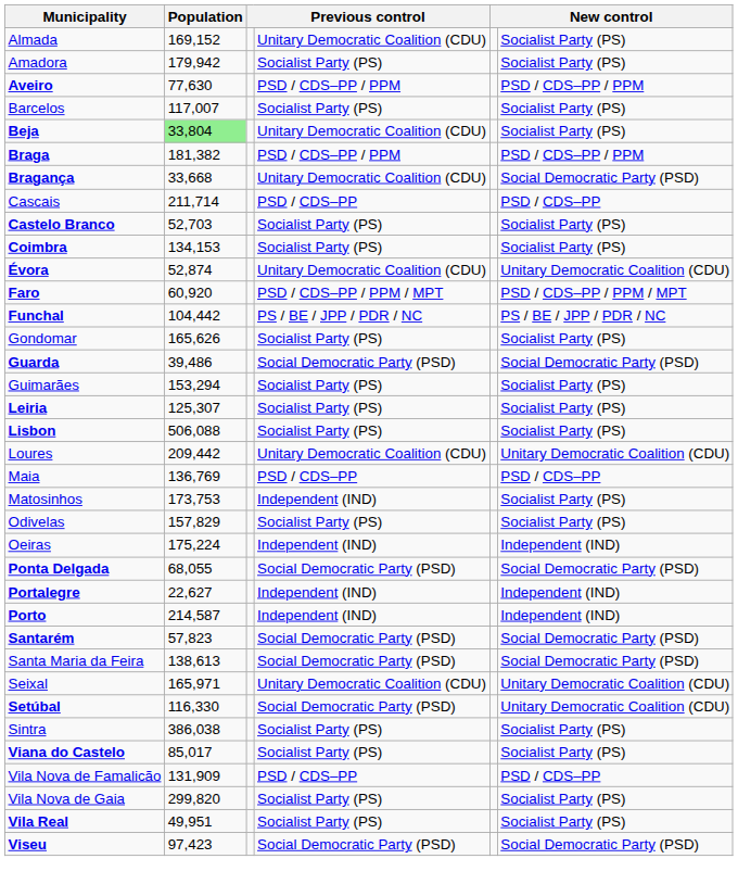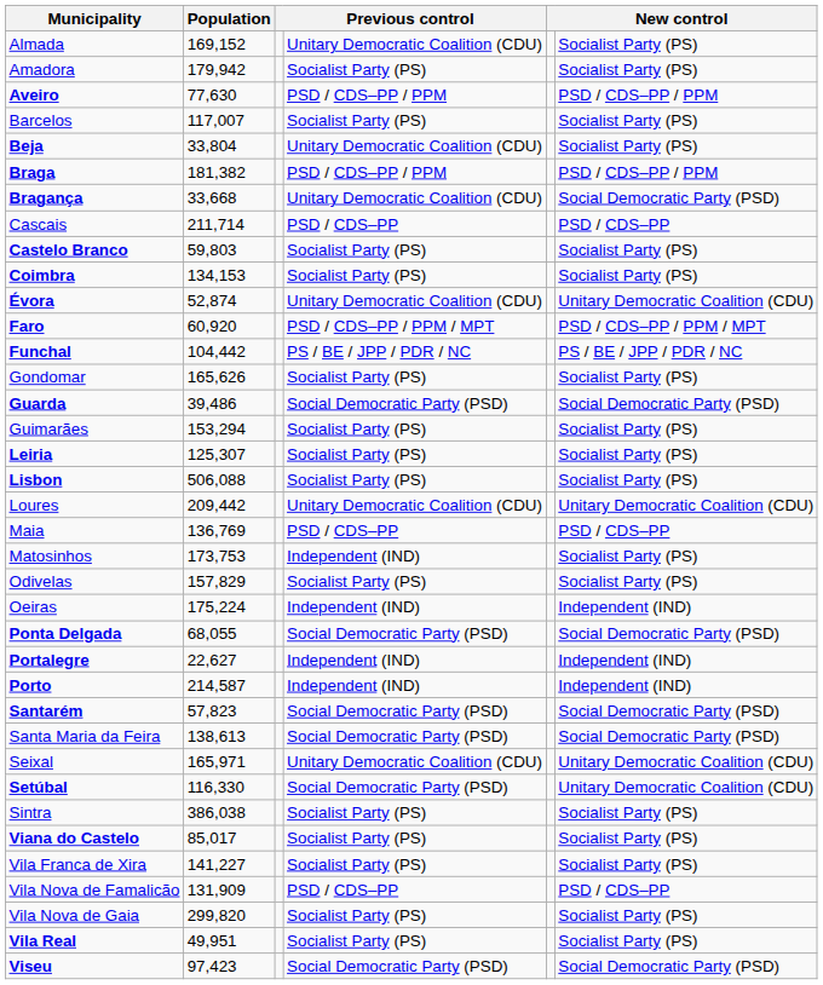Beja | Population: lightgreen background -> no background
Castelo Branco | Population: 52,703 -> 59,803
+ row: Vila Franca de Xira | 141,227 | Socialist Party (PS) | Socialist Party (PS)
